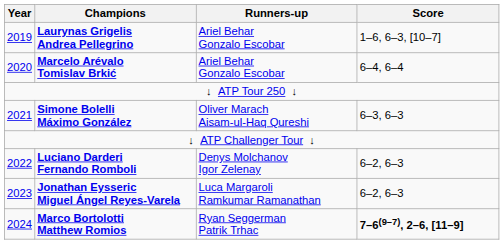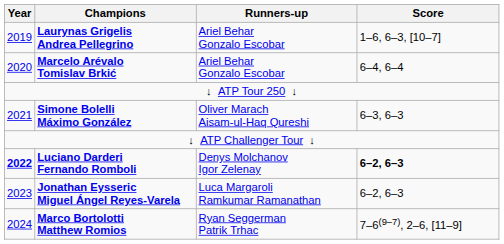Luciano Darderi Fernando Romboli | Year: normal -> bold
Luciano Darderi Fernando Romboli | Score: normal -> bold
Marco Bortolotti Matthew Romios | Score: bold -> normal
